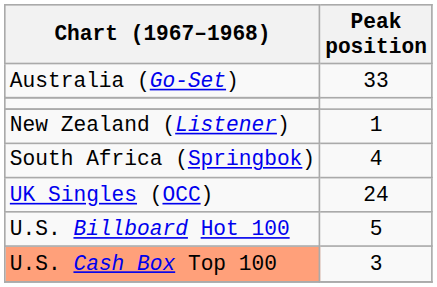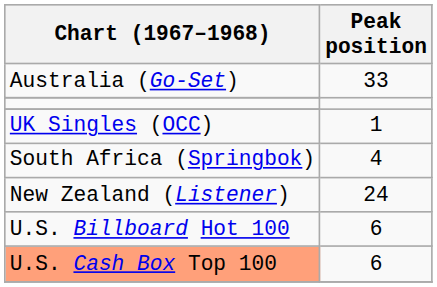row 4 | Chart (1967–1968): New Zealand (Listener) -> UK Singles (OCC)
row 6 | Chart (1967–1968): UK Singles (OCC) -> New Zealand (Listener)
row 7 | Peak position: 5 -> 6
row 8 | Peak position: 3 -> 6
